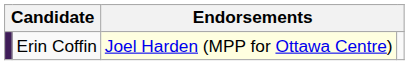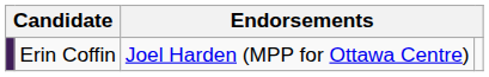Erin Coffin | column 3: lightyellow background -> no background
